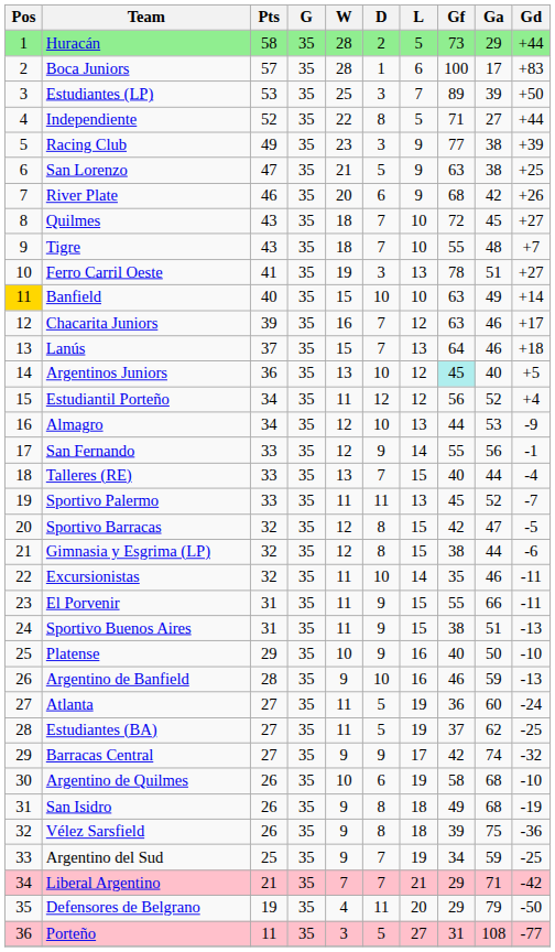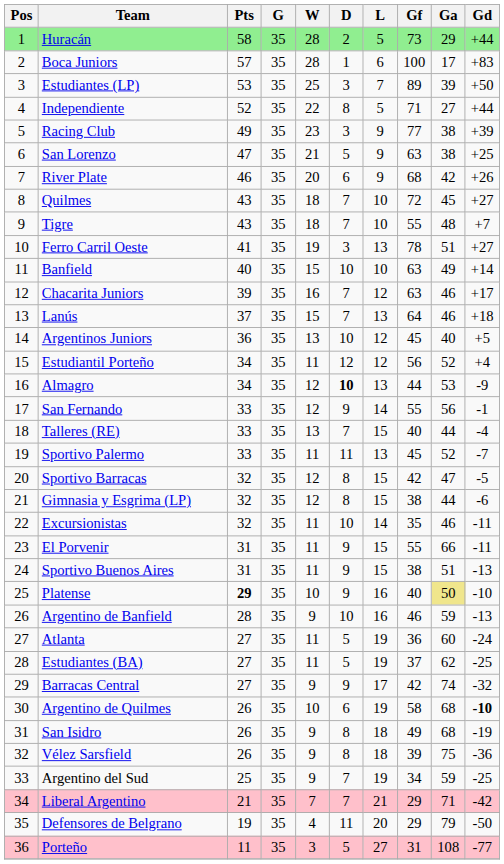Banfield | Pos: gold background -> no background
Argentinos Juniors | Gf: paleturquoise background -> no background
Almagro | D: normal -> bold
Platense | Pts: normal -> bold
Platense | Ga: no background -> khaki background
Argentino de Quilmes | Gd: normal -> bold
